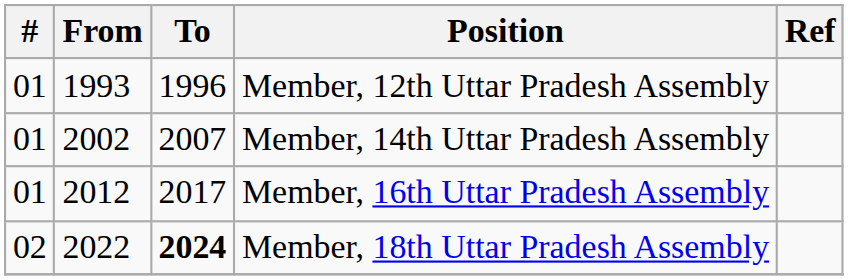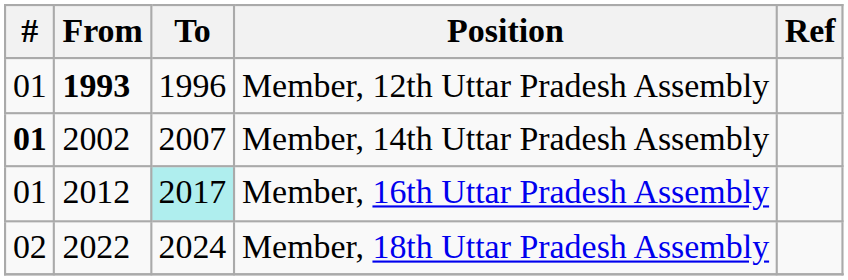Member, 12th Uttar Pradesh Assembly | From: normal -> bold
Member, 14th Uttar Pradesh Assembly | #: normal -> bold
Member, 16th Uttar Pradesh Assembly | To: no background -> paleturquoise background
Member, 18th Uttar Pradesh Assembly | To: bold -> normal
